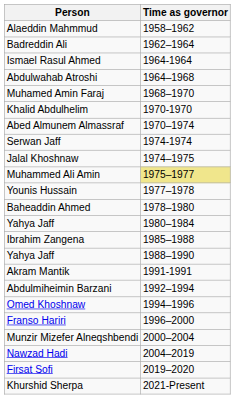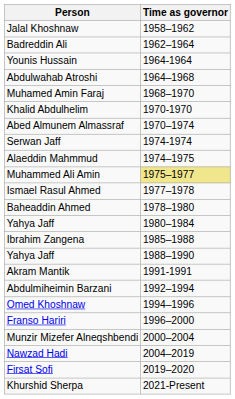row 2 | Person: Alaeddin Mahmmud -> Jalal Khoshnaw
row 4 | Person: Ismael Rasul Ahmed -> Younis Hussain
row 10 | Person: Jalal Khoshnaw -> Alaeddin Mahmmud
row 12 | Person: Younis Hussain -> Ismael Rasul Ahmed
